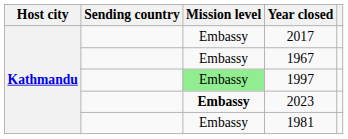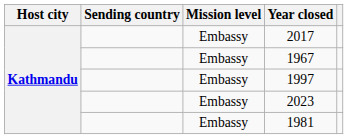1997 | Mission level: lightgreen background -> no background
2023 | Mission level: bold -> normal
